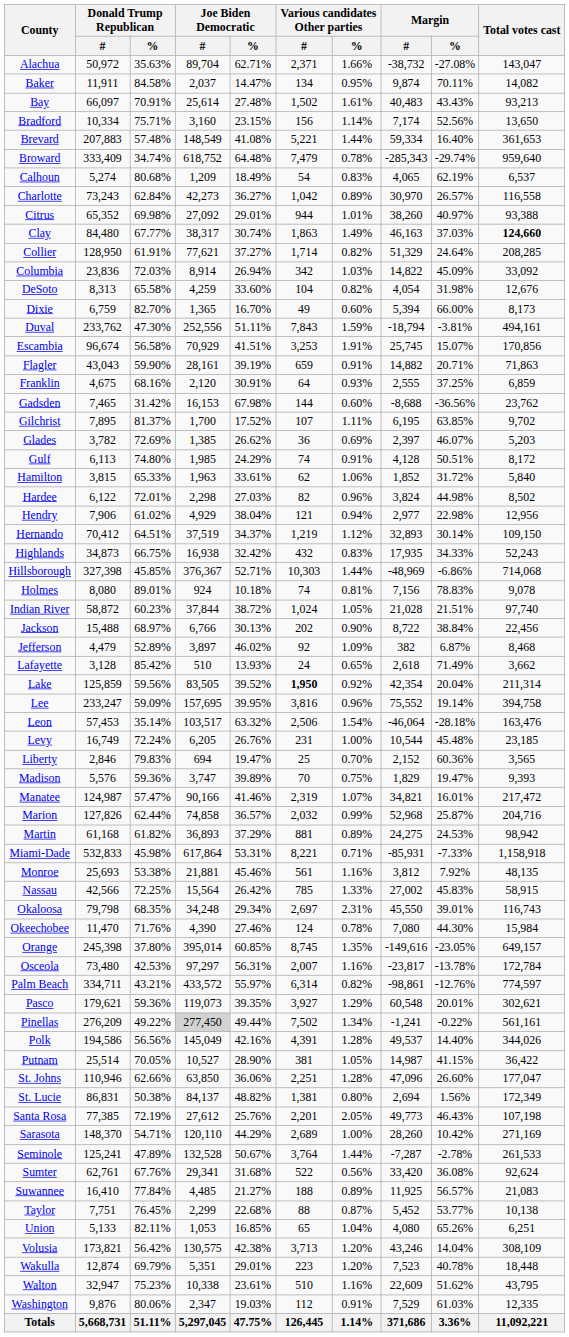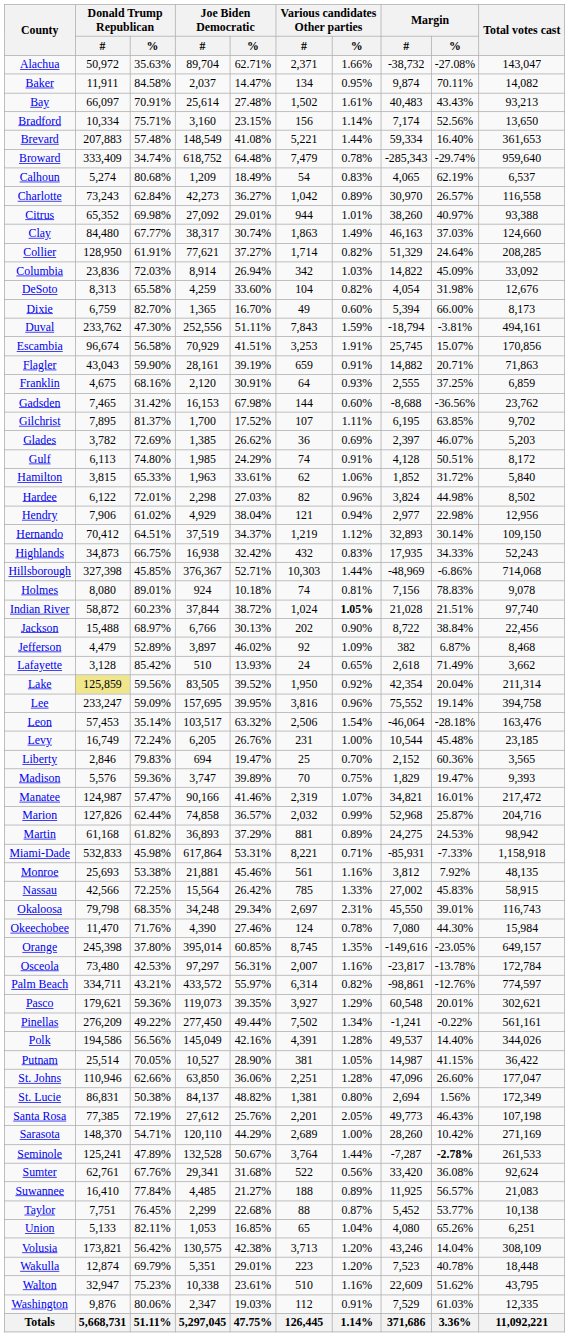Clay | Total votes cast: bold -> normal
Indian River | Various candidates Other parties / %: normal -> bold
Lake | Donald Trump Republican / #: no background -> khaki background
Lake | Various candidates Other parties / #: bold -> normal
Pinellas | Joe Biden Democratic / #: lightgrey background -> no background
Seminole | Margin / %: normal -> bold
